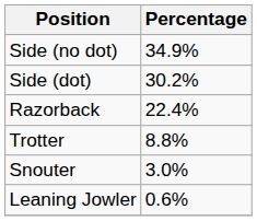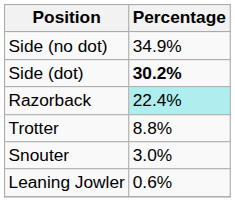Side (dot) | Percentage: normal -> bold
Razorback | Percentage: no background -> paleturquoise background
